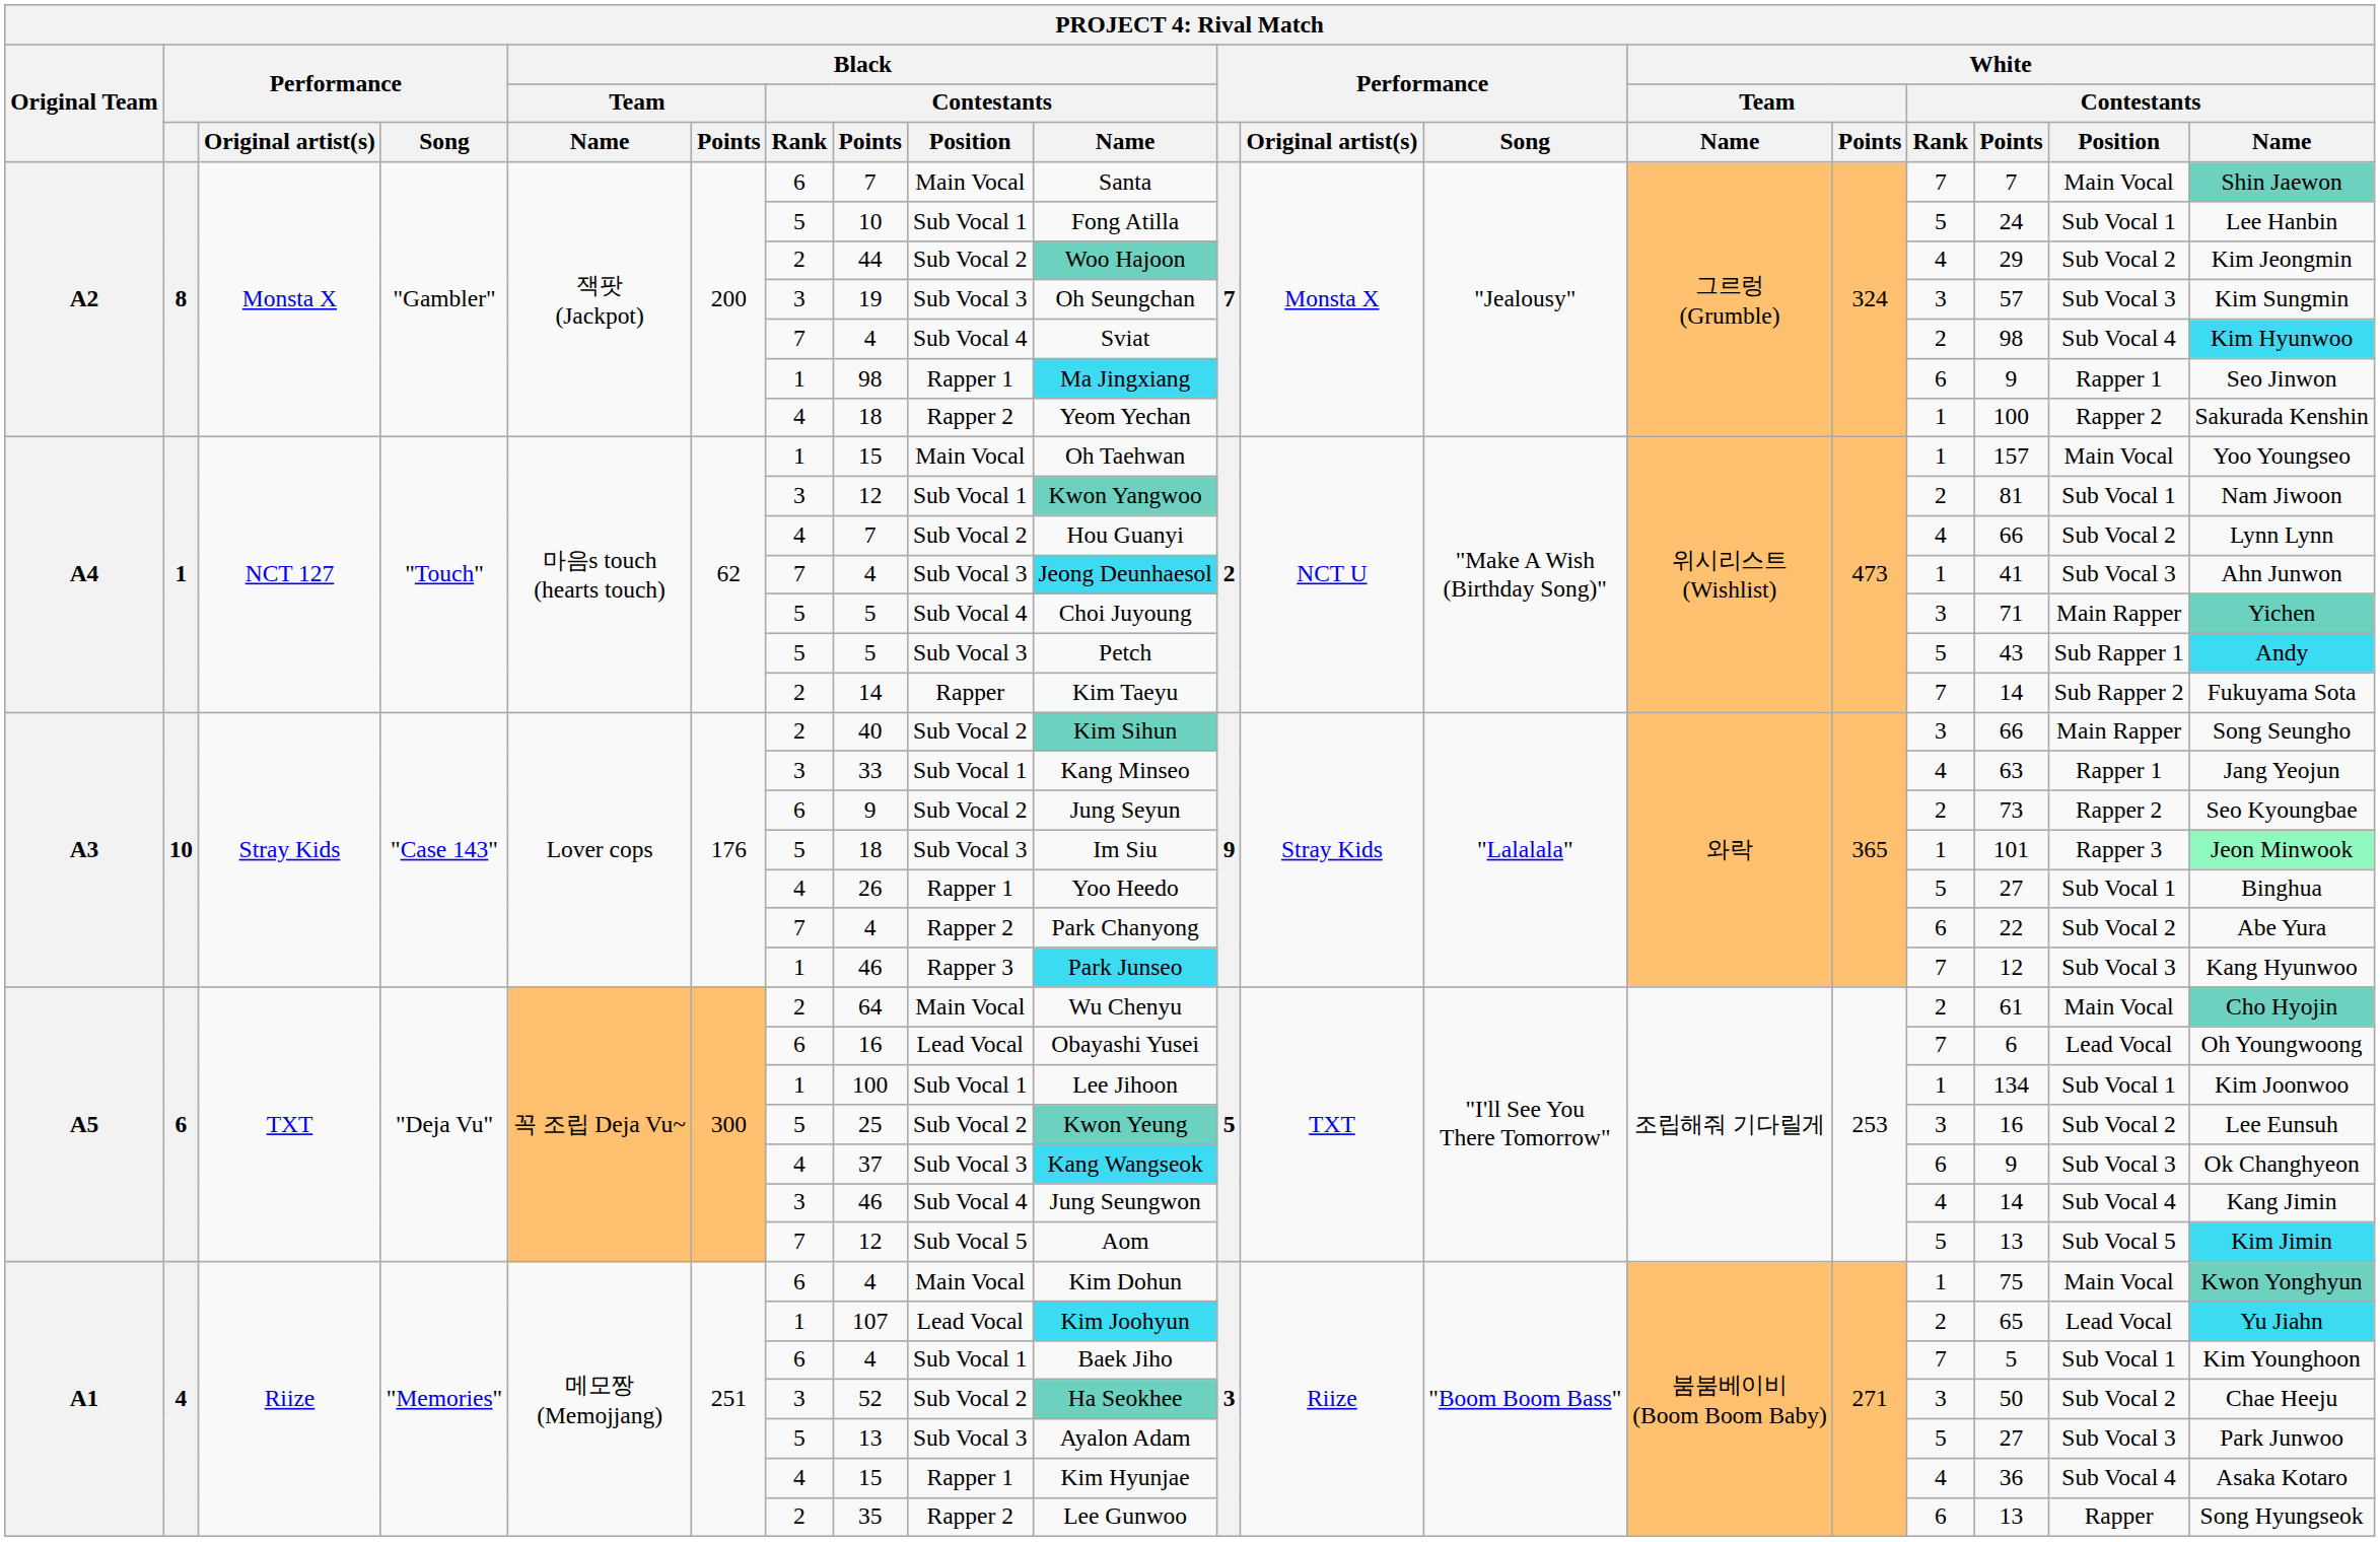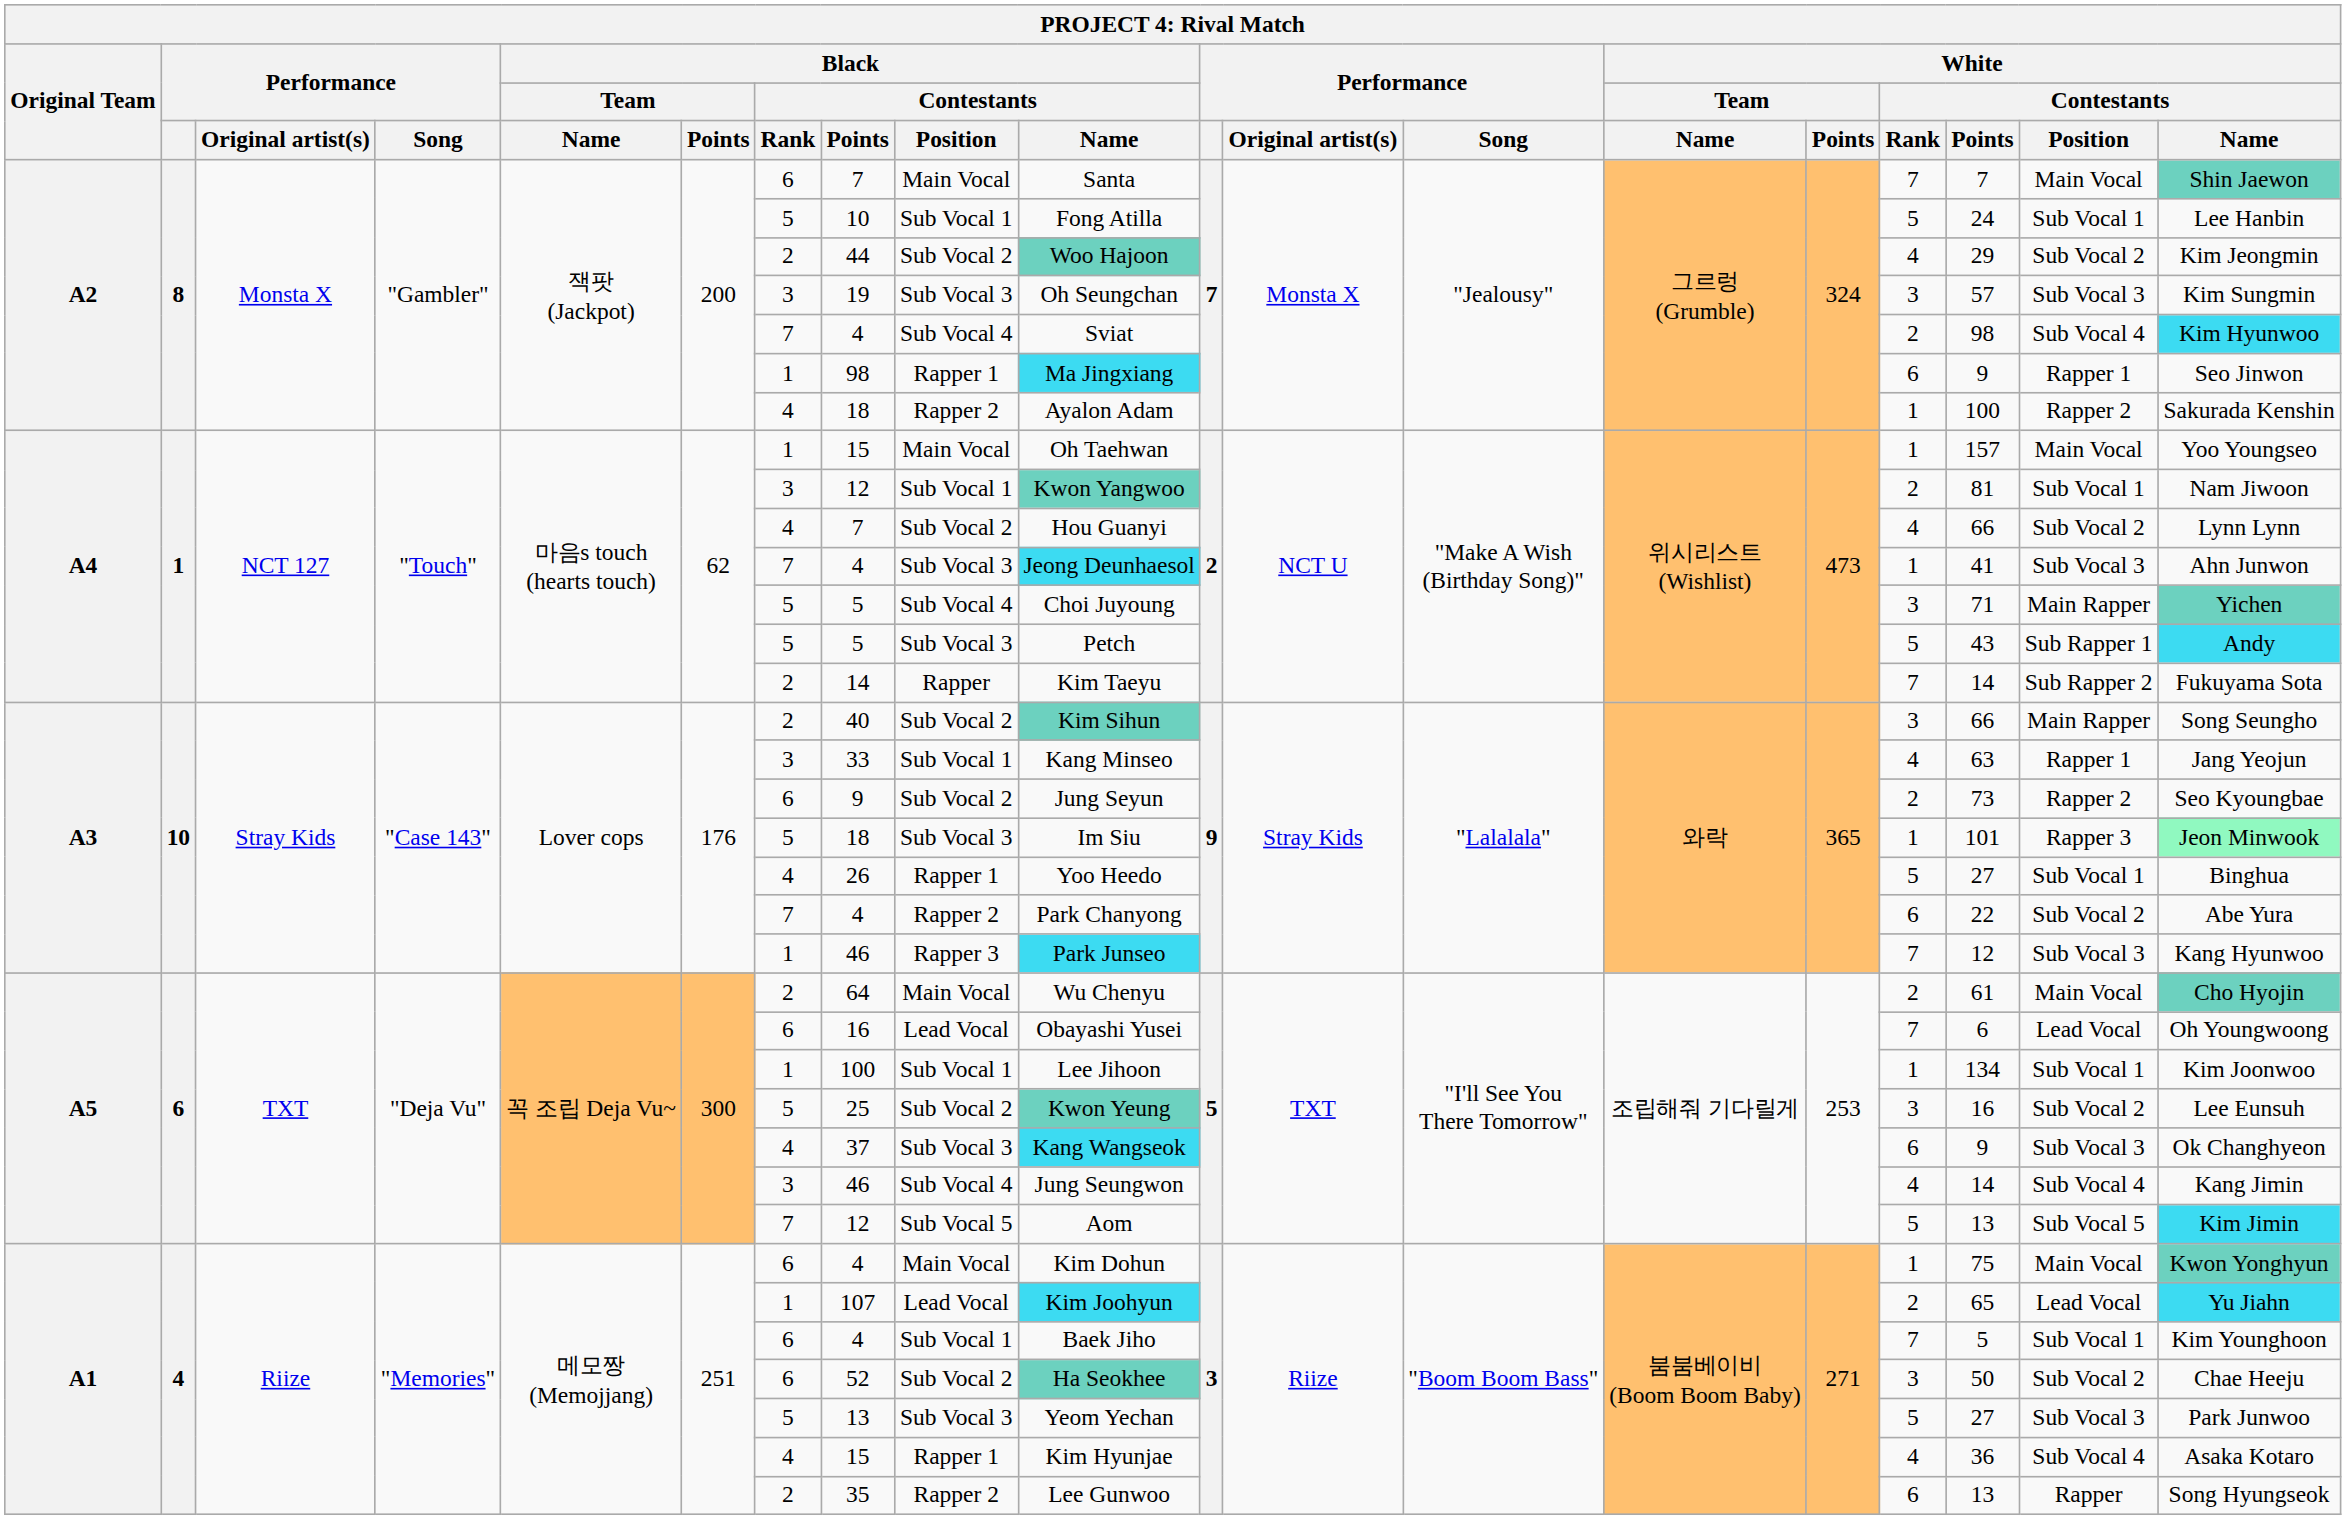row 11 | Black / Contestants / Name: Yeom Yechan -> Ayalon Adam
row 36 | Black / Contestants / Rank: 3 -> 6
row 37 | Black / Contestants / Name: Ayalon Adam -> Yeom Yechan
